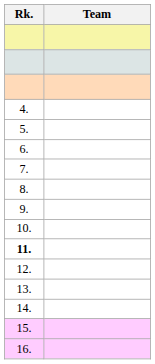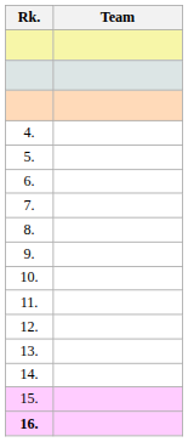row 12 | Rk.: bold -> normal
row 17 | Rk.: normal -> bold
